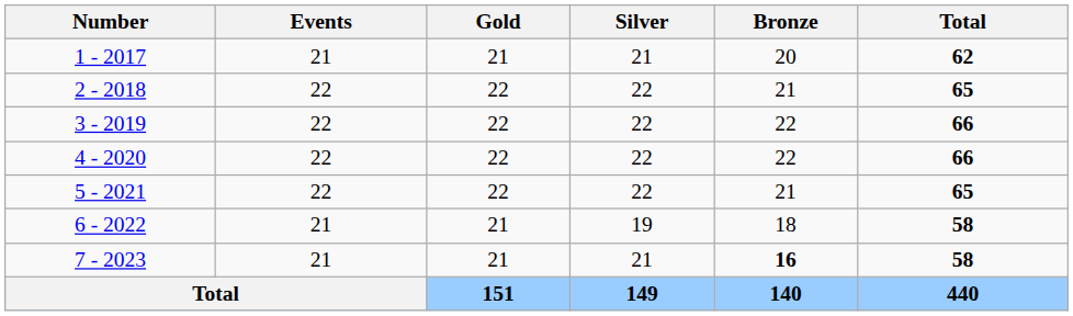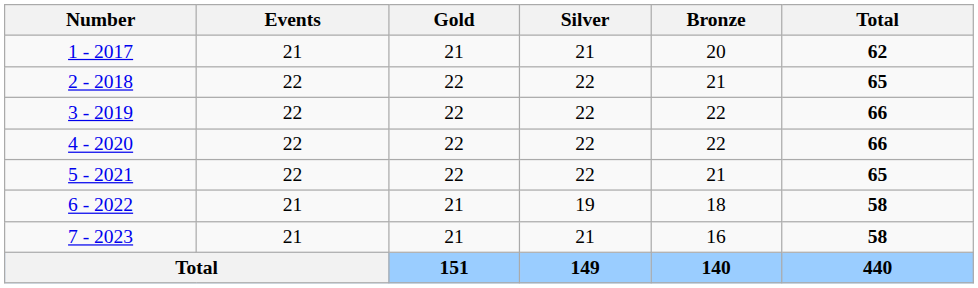7 - 2023 | Bronze: bold -> normal
